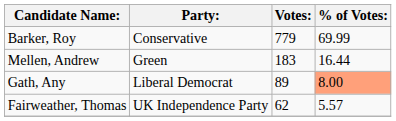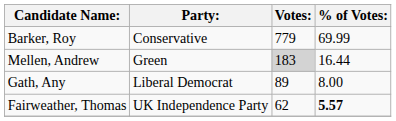Mellen, Andrew | Votes:: no background -> lightgrey background
Gath, Any | % of Votes:: lightsalmon background -> no background
Fairweather, Thomas | % of Votes:: normal -> bold
